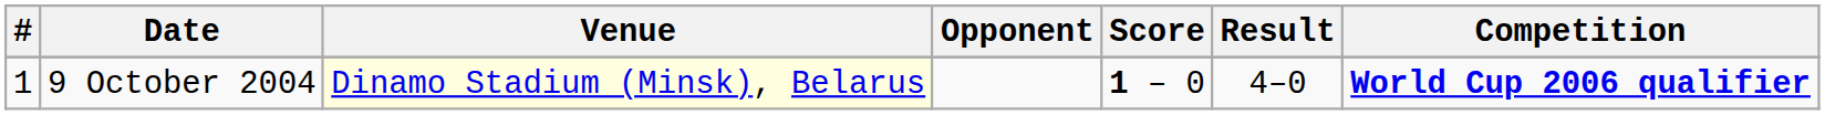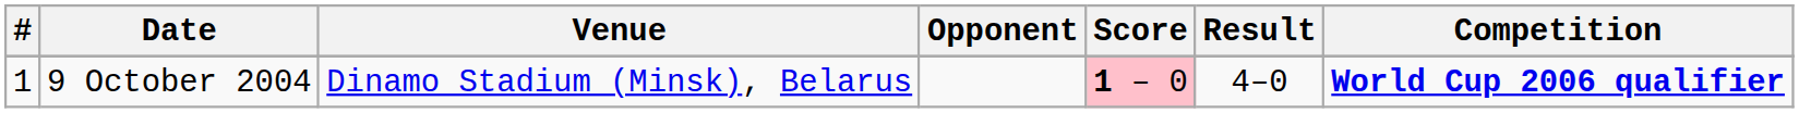9 October 2004 | Venue: lightyellow background -> no background
9 October 2004 | Score: no background -> pink background
